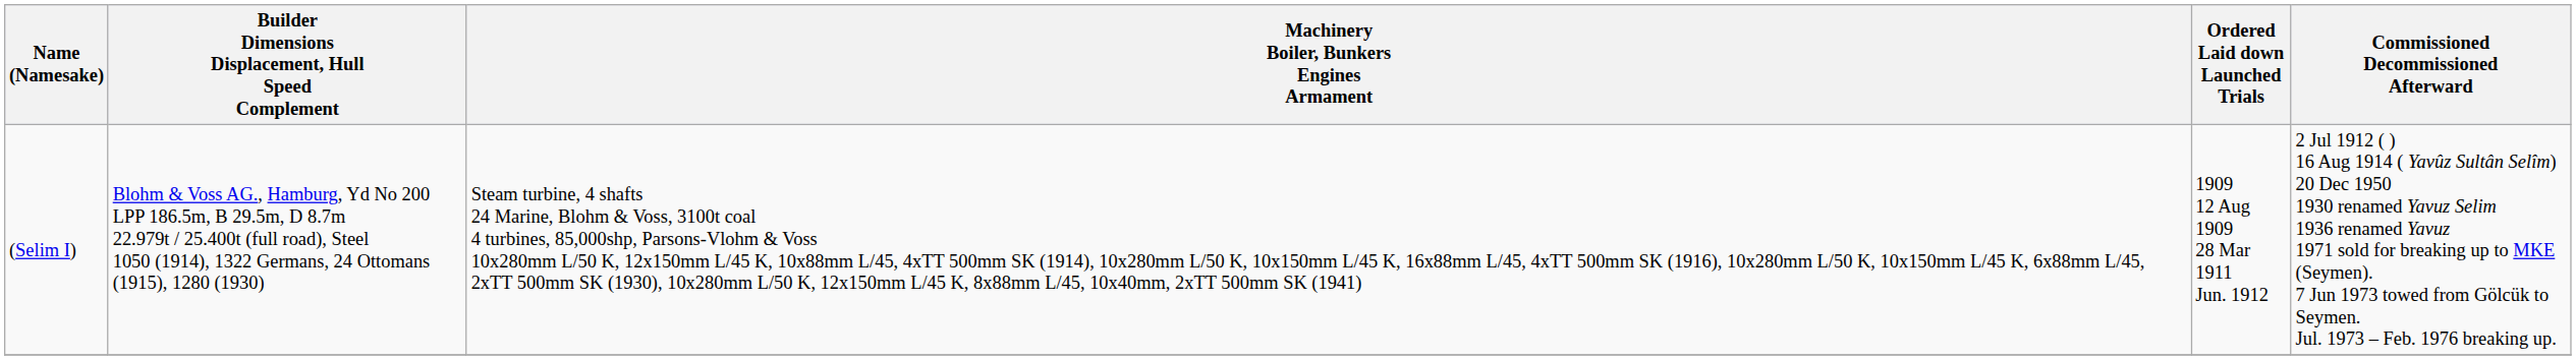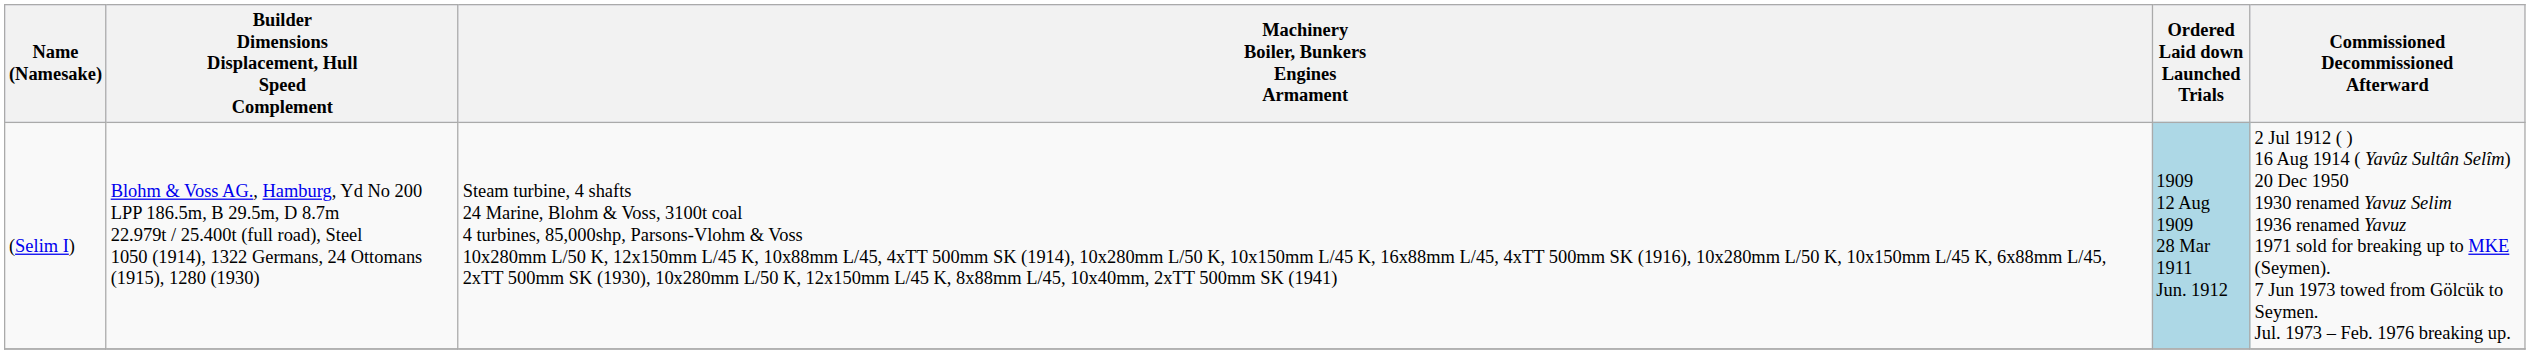(Selim I) | Ordered Laid down Launched Trials: no background -> lightblue background
